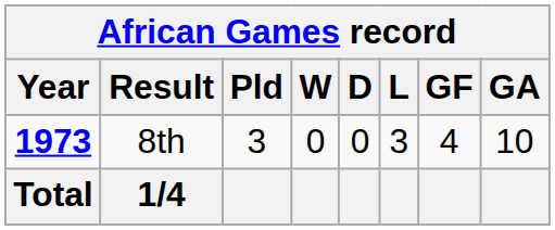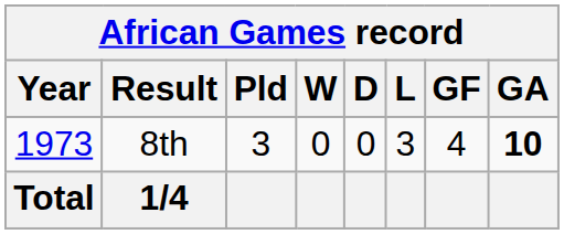8th | Year: bold -> normal
8th | GA: normal -> bold
